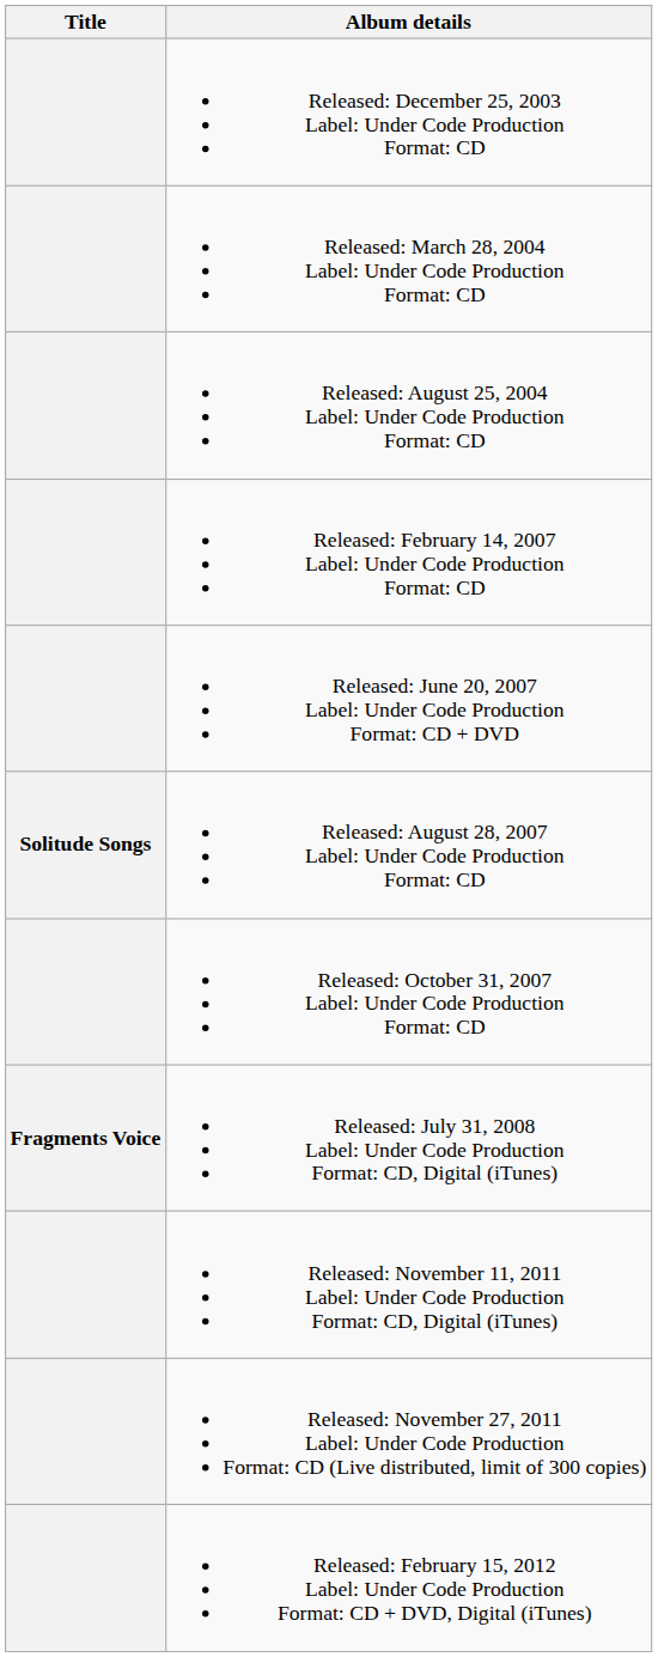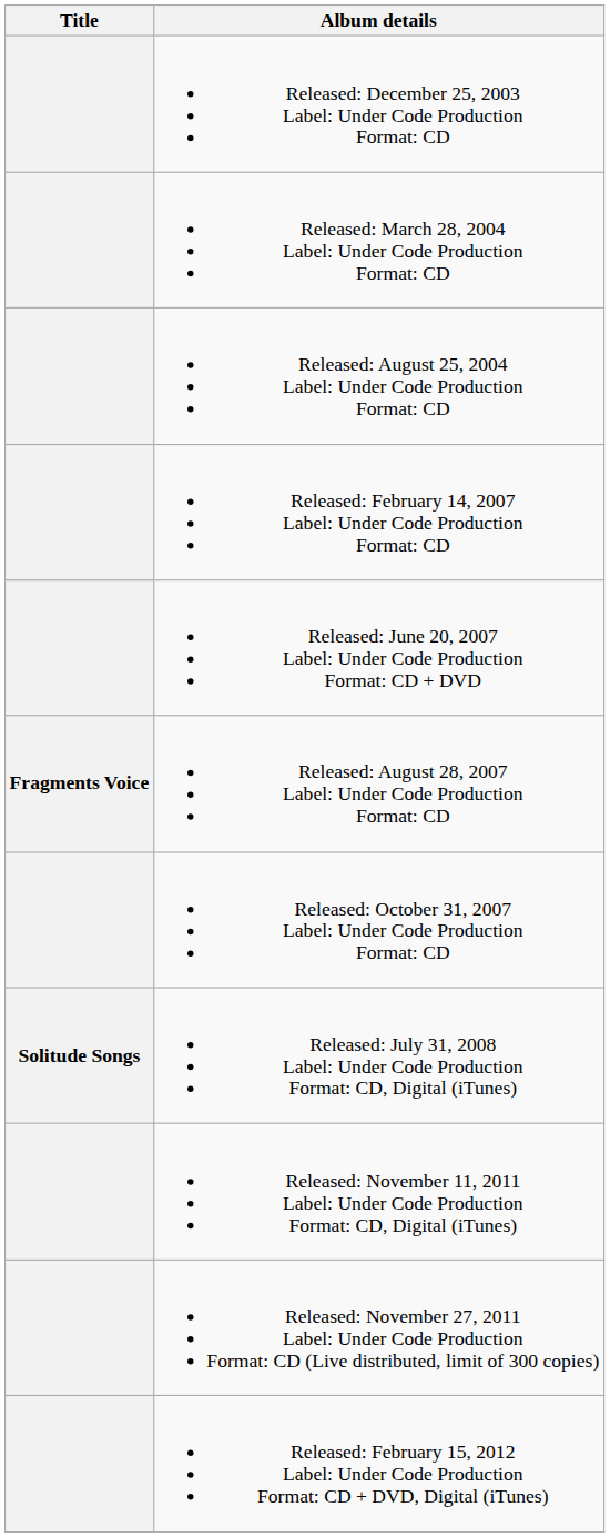row 7 | Title: Solitude Songs -> Fragments Voice
row 9 | Title: Fragments Voice -> Solitude Songs
